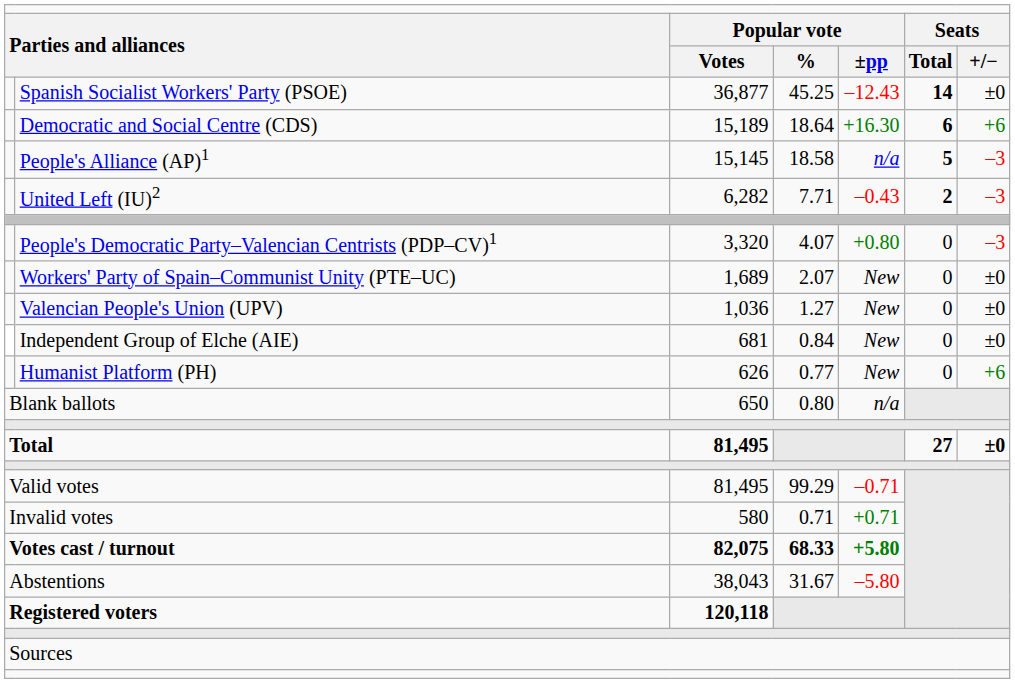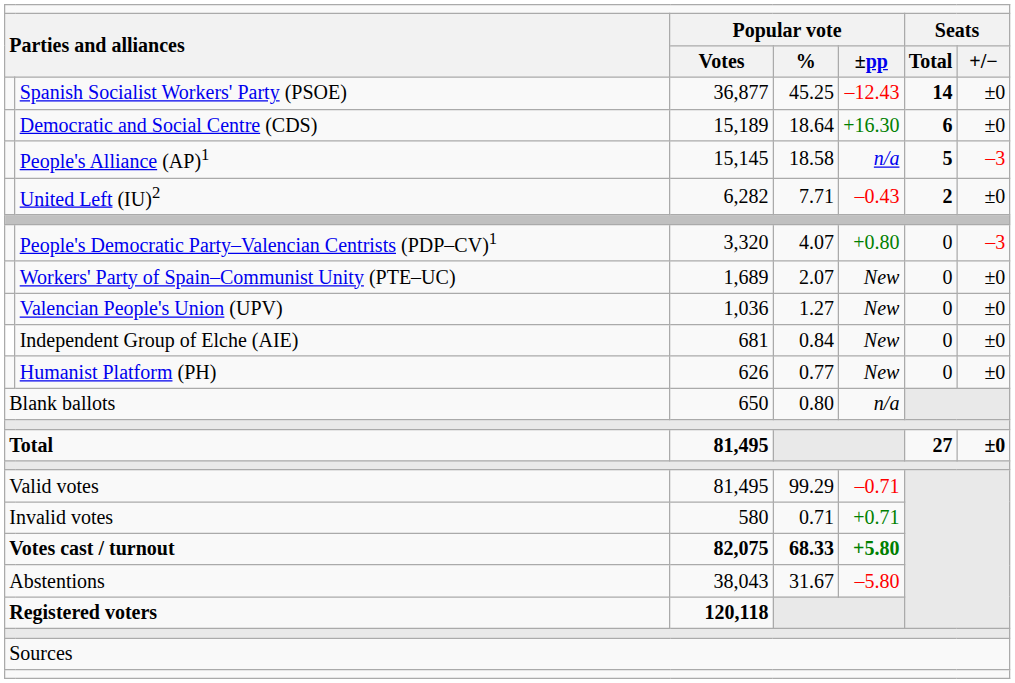Democratic and Social Centre (CDS) | column 7: +6 -> ±0
United Left (IU)2 | column 7: –3 -> ±0
Humanist Platform (PH) | column 7: +6 -> ±0
